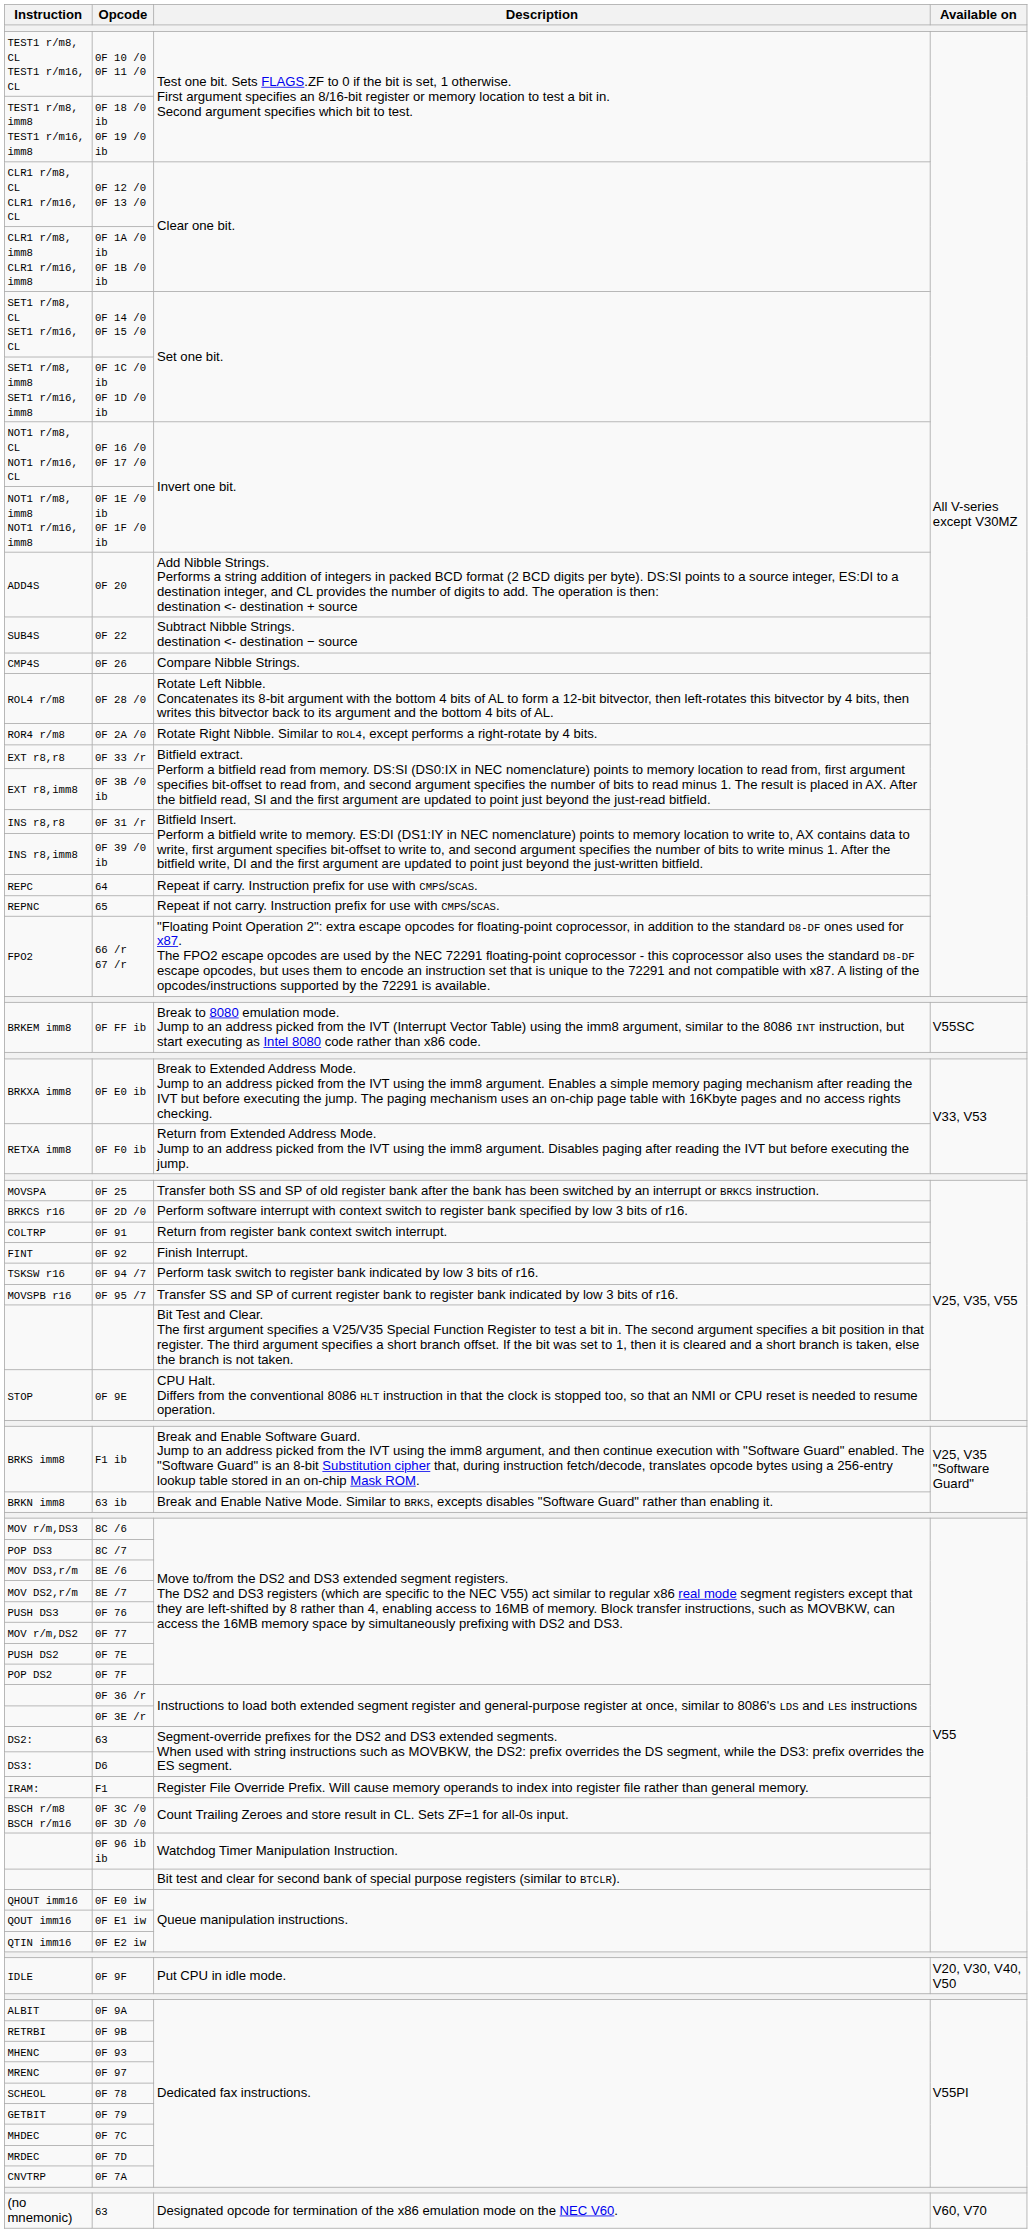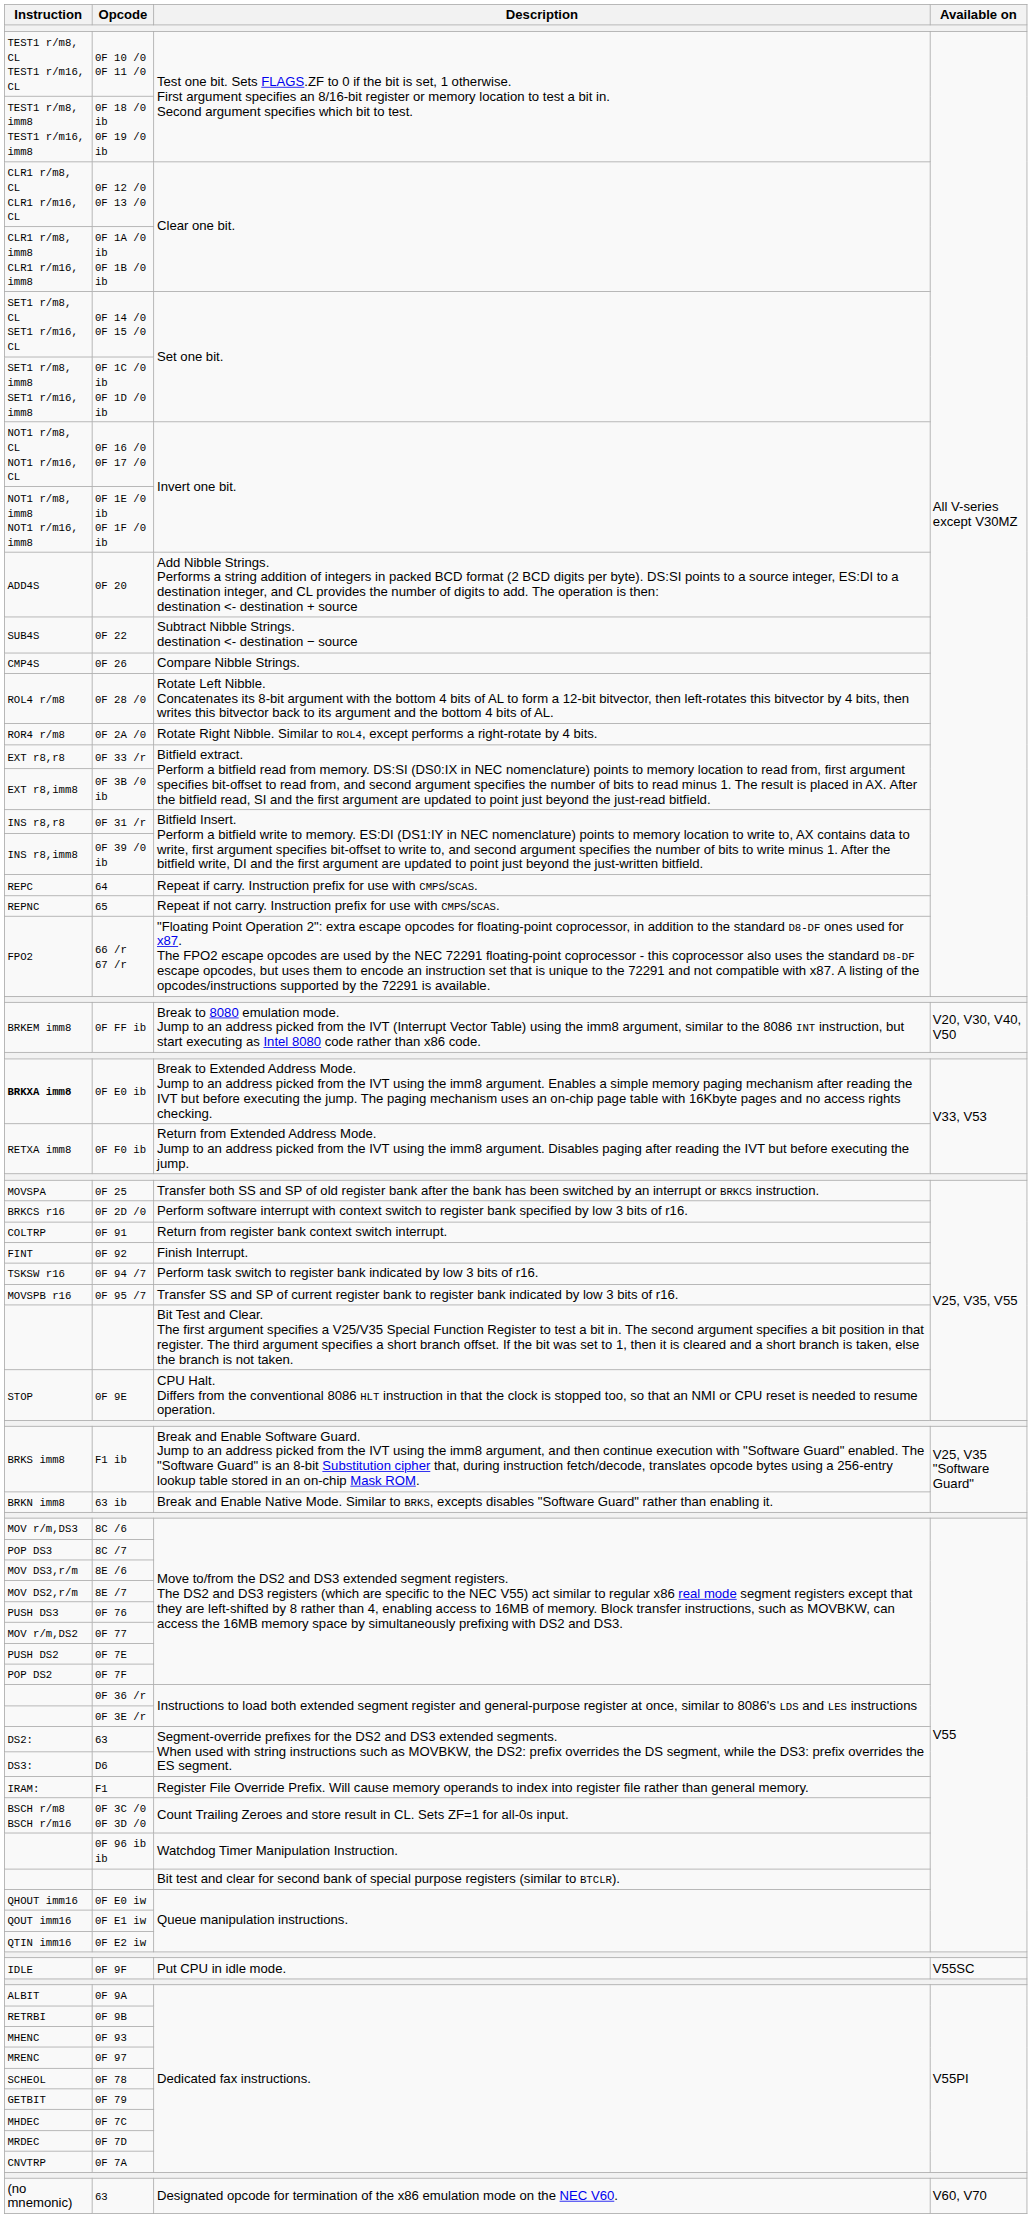0F FF ib | Available on: V55SC -> V20, V30, V40, V50
0F E0 ib | Instruction: normal -> bold
0F 9F | Available on: V20, V30, V40, V50 -> V55SC
